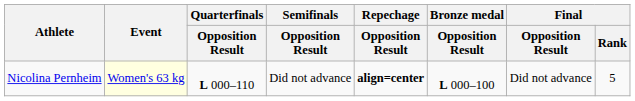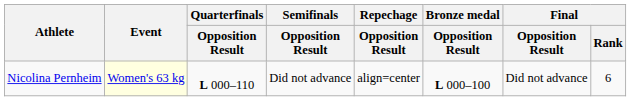Nicolina Pernheim | Repechage / Opposition Result: bold -> normal
Nicolina Pernheim | Final / Rank: 5 -> 6
